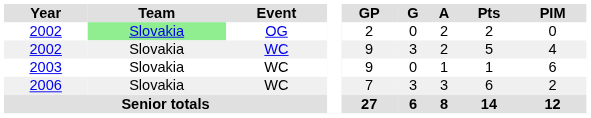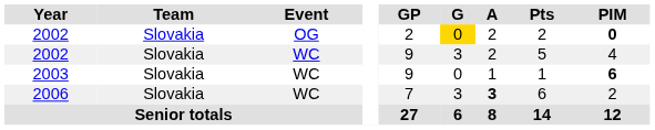2002 / OG | Team: lightgreen background -> no background
2002 / OG | G: no background -> gold background
2002 / OG | PIM: normal -> bold
2003 | PIM: normal -> bold
2006 | A: normal -> bold
